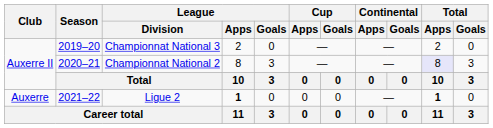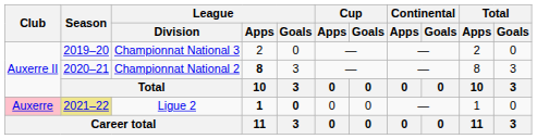Championnat National 2 | League / Apps: normal -> bold
Championnat National 2 | Total / Apps: lavender background -> no background
Ligue 2 | Club: no background -> pink background
Ligue 2 | Season: no background -> khaki background
Ligue 2 | League / Goals: normal -> bold
Ligue 2 | Total / Apps: bold -> normal
